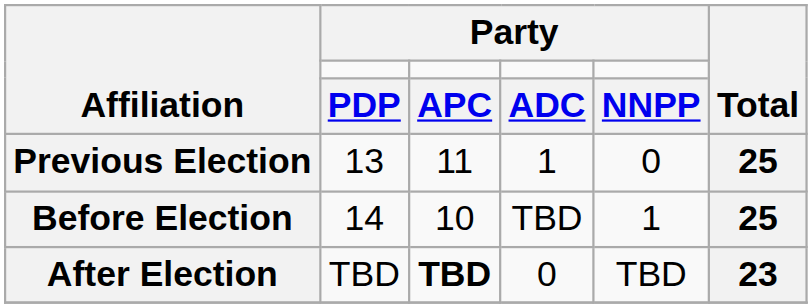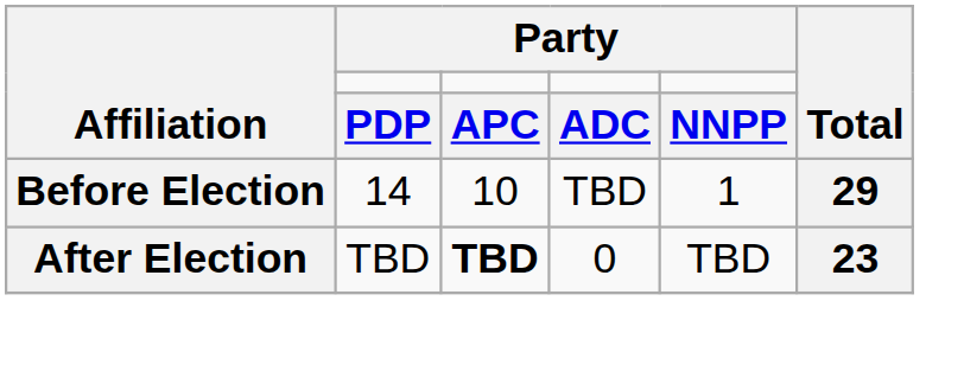- row: Previous Election | 13 | 11 | 1 | 0 | 25
Before Election | Total: 25 -> 29
